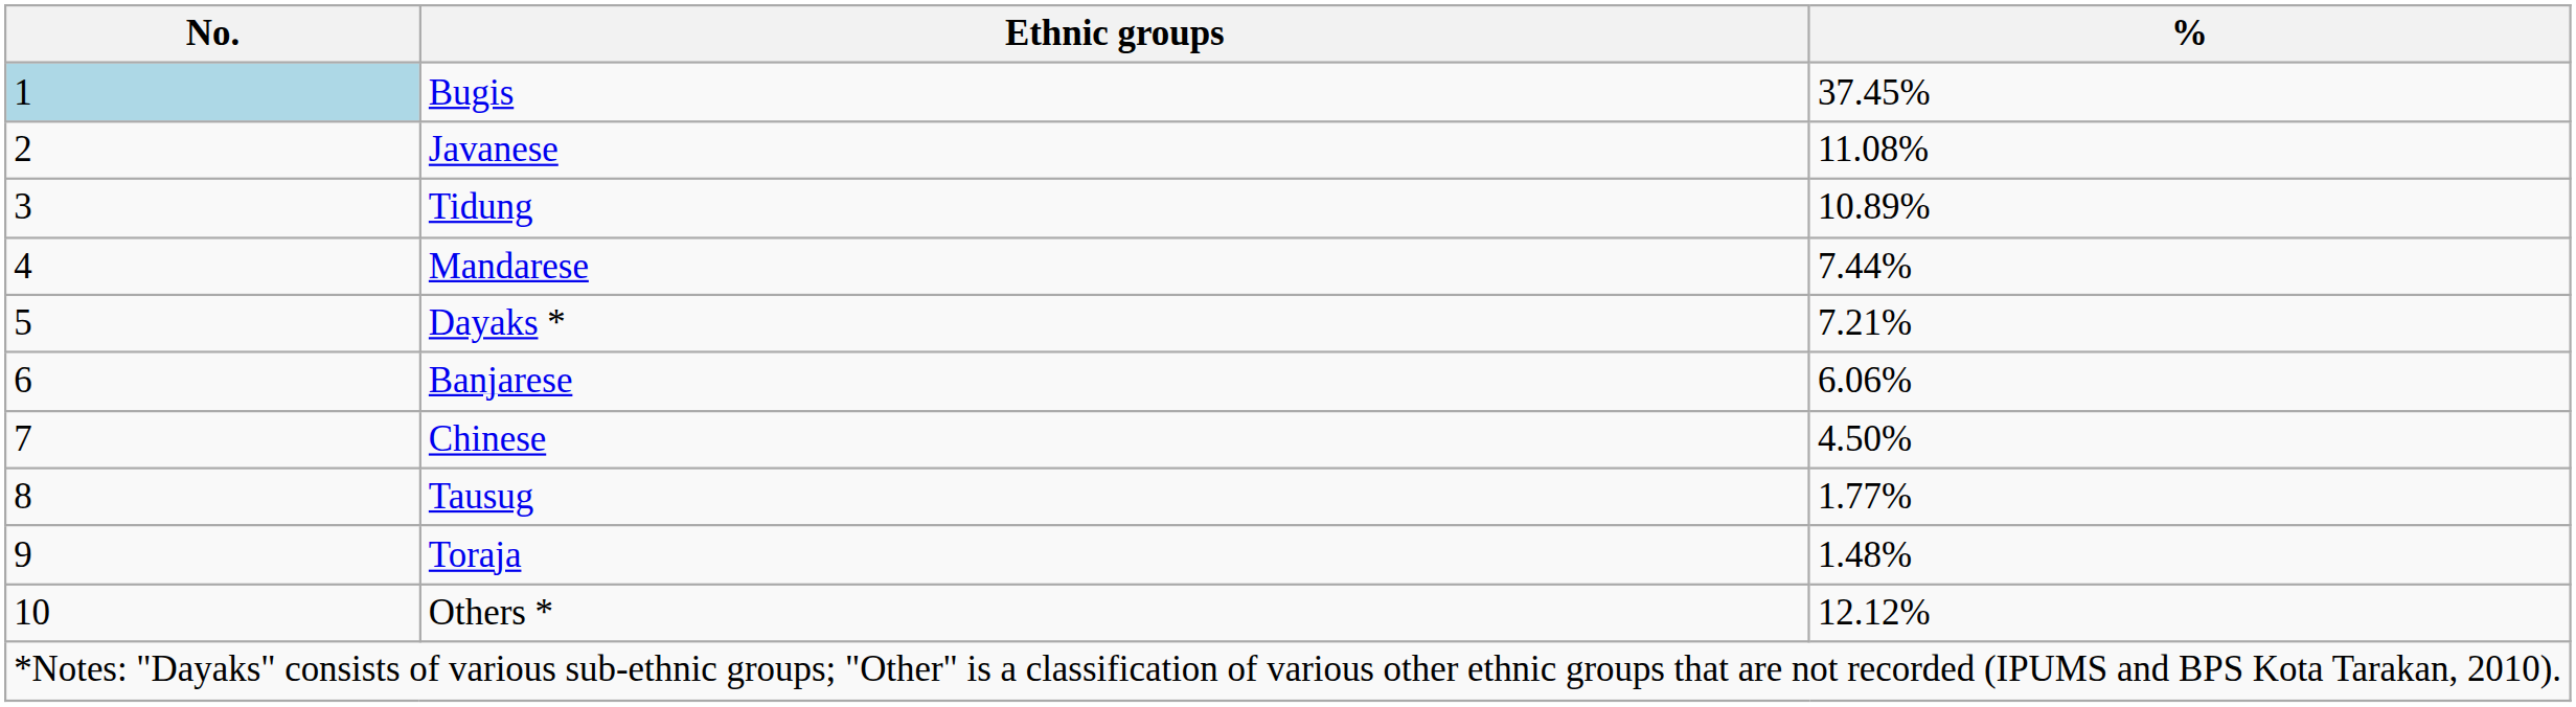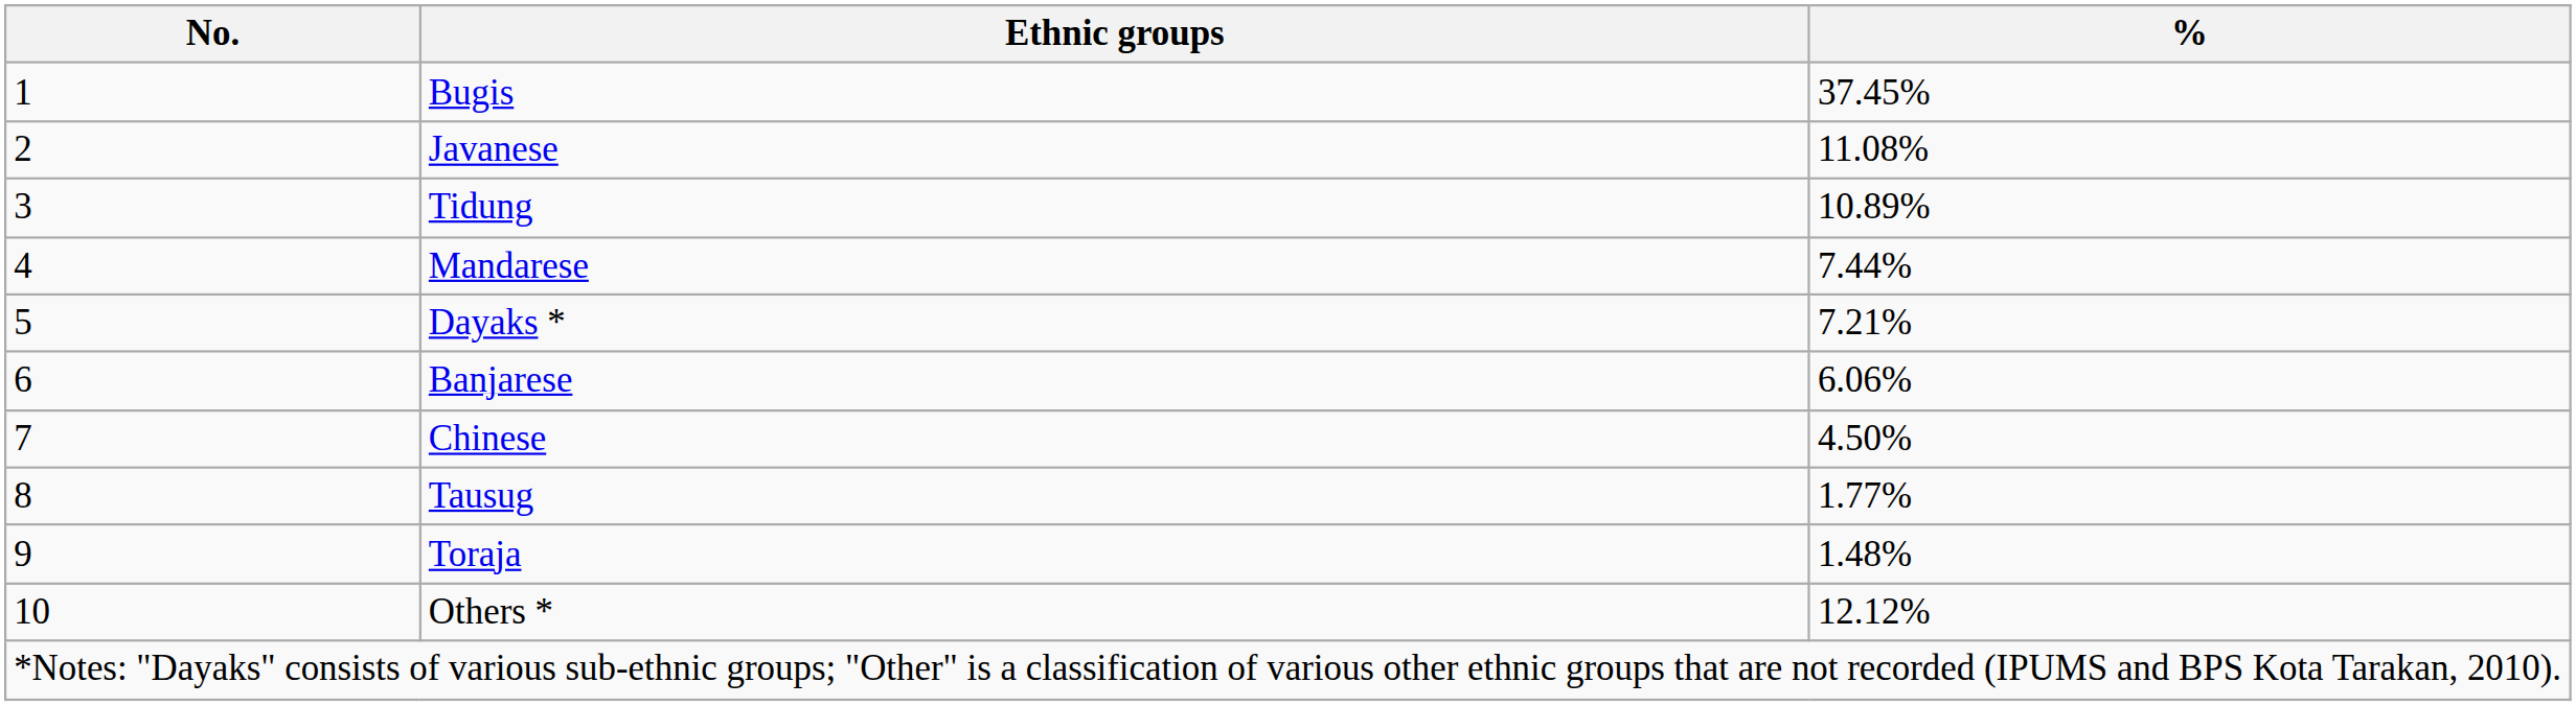Bugis | No.: lightblue background -> no background
